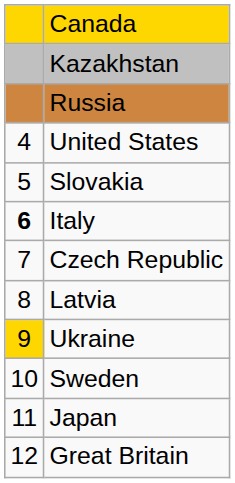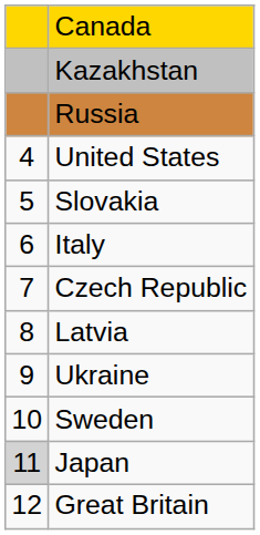Italy | column 1: bold -> normal
Ukraine | column 1: gold background -> no background
Japan | column 1: no background -> lightgrey background
